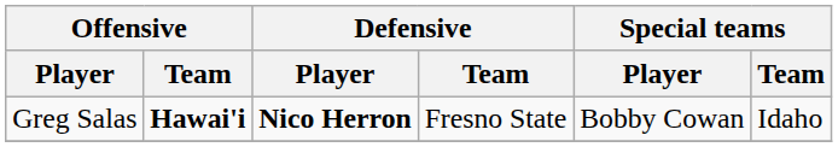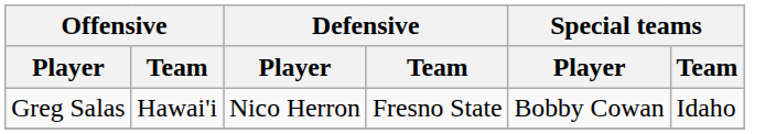Greg Salas | Offensive / Team: bold -> normal
Greg Salas | Defensive / Player: bold -> normal
